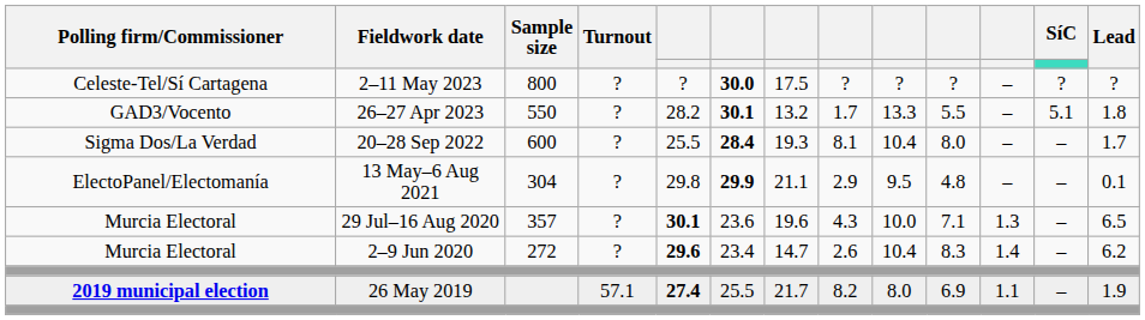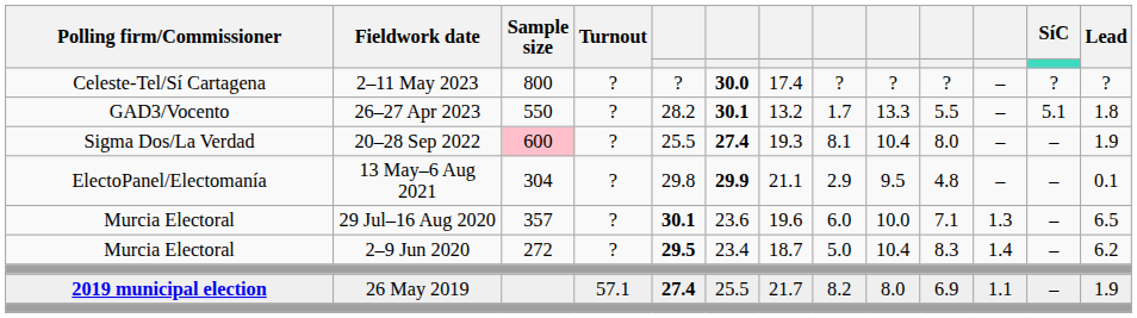2–11 May 2023 | column 7: 17.5 -> 17.4
20–28 Sep 2022 | Sample size: no background -> pink background
20–28 Sep 2022 | column 6: 28.4 -> 27.4
20–28 Sep 2022 | Lead: 1.7 -> 1.9
29 Jul–16 Aug 2020 | column 8: 4.3 -> 6.0
2–9 Jun 2020 | column 5: 29.6 -> 29.5
2–9 Jun 2020 | column 7: 14.7 -> 18.7
2–9 Jun 2020 | column 8: 2.6 -> 5.0
